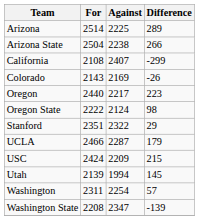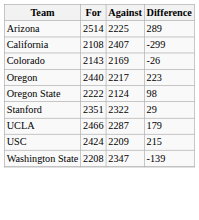- row: Arizona State | 2504 | 2238 | 266
- row: Utah | 2139 | 1994 | 145
- row: Washington | 2311 | 2254 | 57
